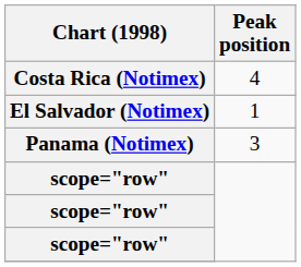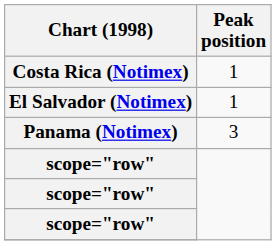Costa Rica (Notimex) | Peak position: 4 -> 1
